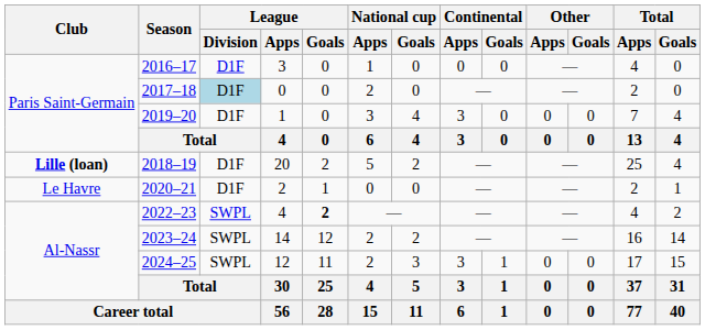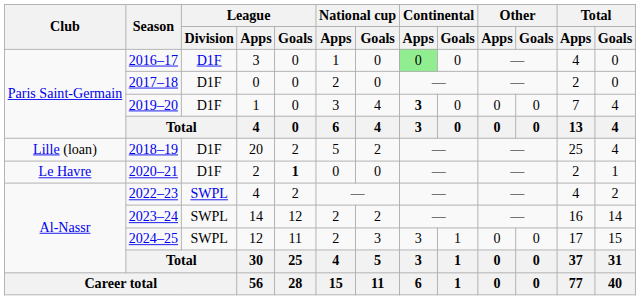2016–17 | Continental / Apps: no background -> lightgreen background
2017–18 | League / Division: lightblue background -> no background
2019–20 | Continental / Apps: normal -> bold
2018–19 | Club: bold -> normal
2020–21 | League / Goals: normal -> bold
2022–23 | League / Goals: bold -> normal
